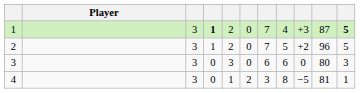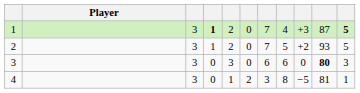row 3 | column 10: 96 -> 93
row 4 | column 10: normal -> bold
